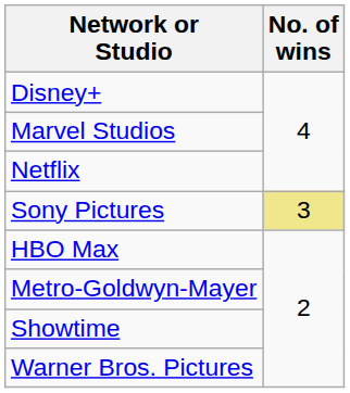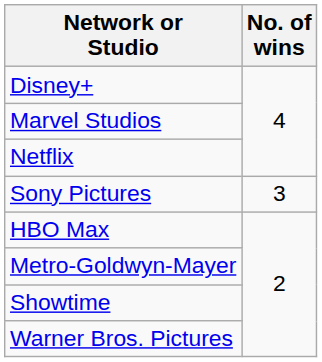Sony Pictures | No. of wins: khaki background -> no background
